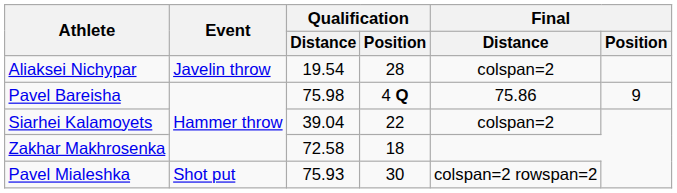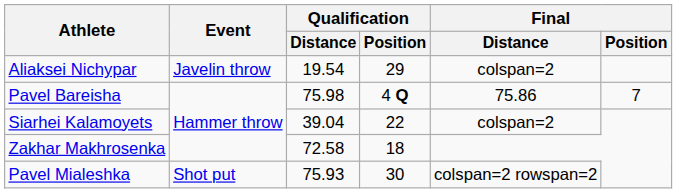Aliaksei Nichypar | Qualification / Position: 28 -> 29
Pavel Bareisha | Final / Position: 9 -> 7
